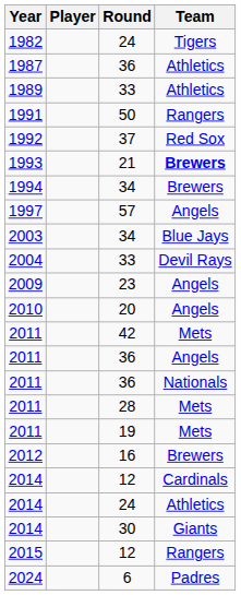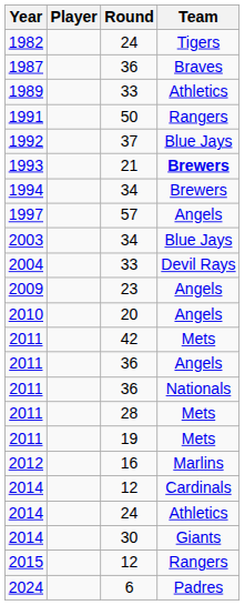1987 | Team: Athletics -> Braves
1992 | Team: Red Sox -> Blue Jays
2012 | Team: Brewers -> Marlins
